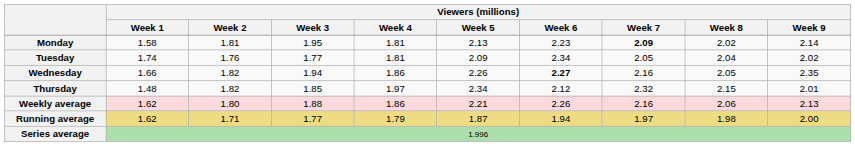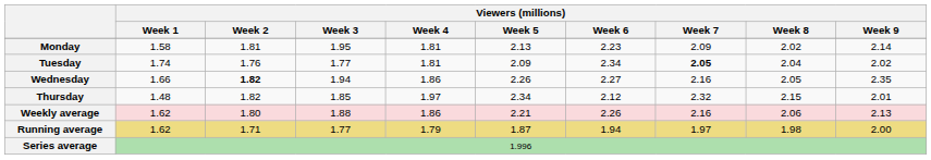Monday | Viewers (millions) / Week 7: bold -> normal
Tuesday | Viewers (millions) / Week 7: normal -> bold
Wednesday | Viewers (millions) / Week 2: normal -> bold
Wednesday | Viewers (millions) / Week 6: bold -> normal
